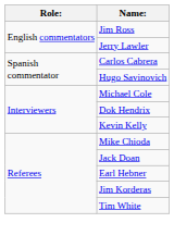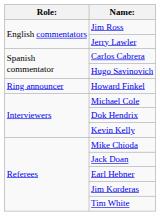+ row: Ring announcer | Howard Finkel
